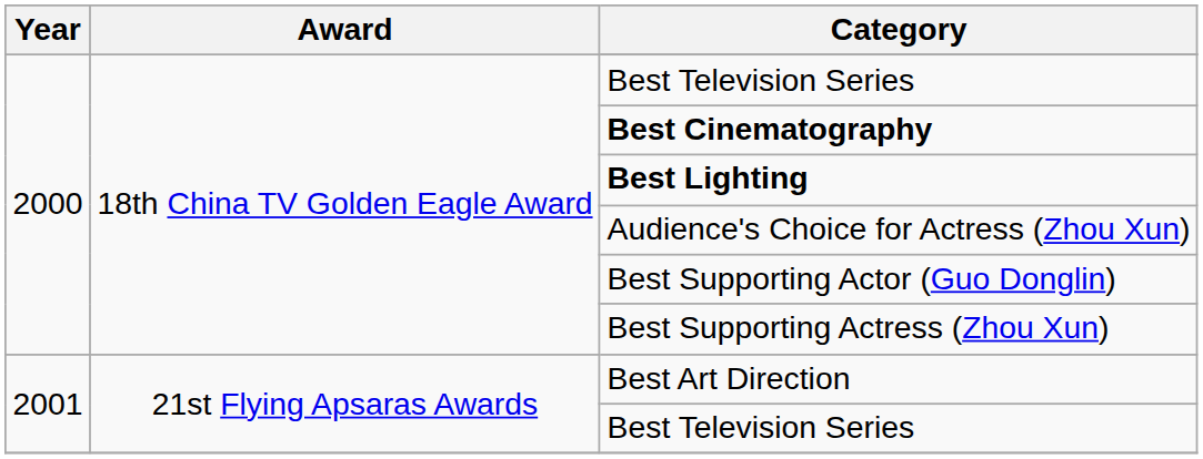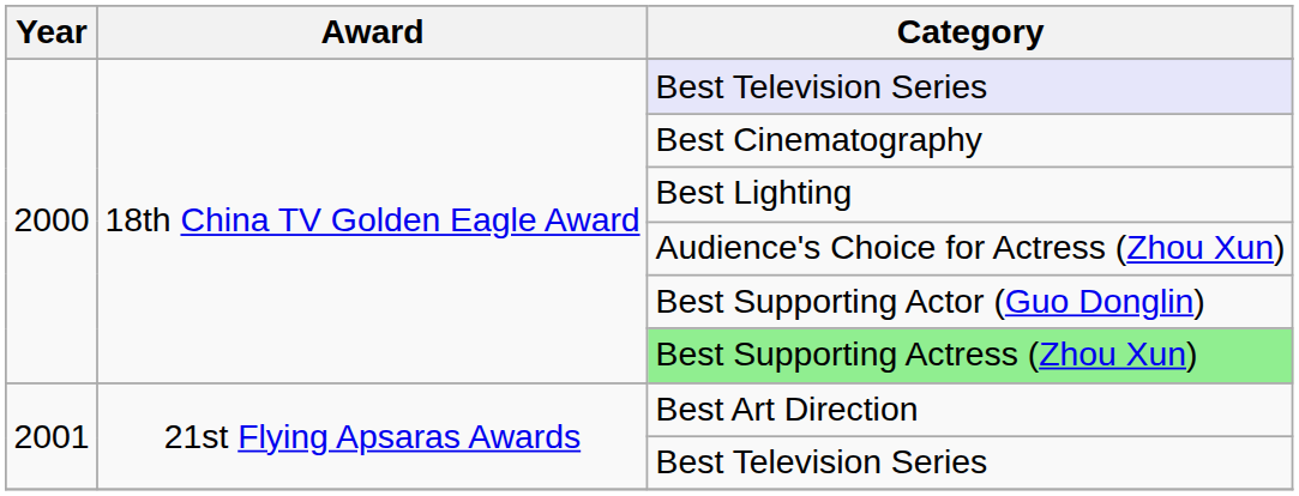2000 / Best Television Series | Category: no background -> lavender background
Best Cinematography | Category: bold -> normal
Best Lighting | Category: bold -> normal
Best Supporting Actress (Zhou Xun) | Category: no background -> lightgreen background
